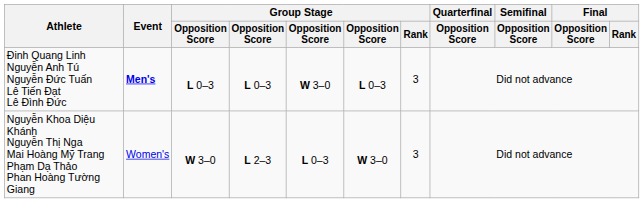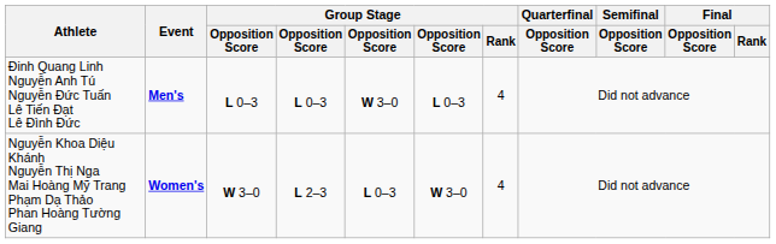row 3 | Group Stage / Rank: 3 -> 4
row 4 | Event: normal -> bold
row 4 | Group Stage / Rank: 3 -> 4
